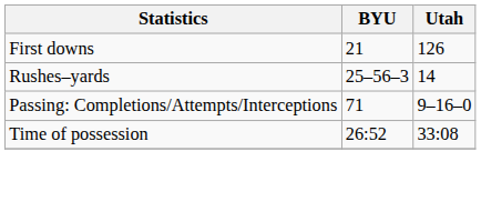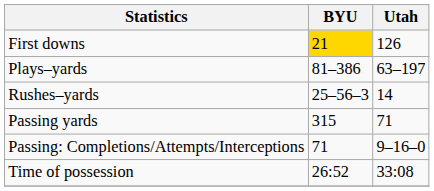First downs | BYU: no background -> gold background
+ row: Plays–yards | 81–386 | 63–197
+ row: Passing yards | 315 | 71
